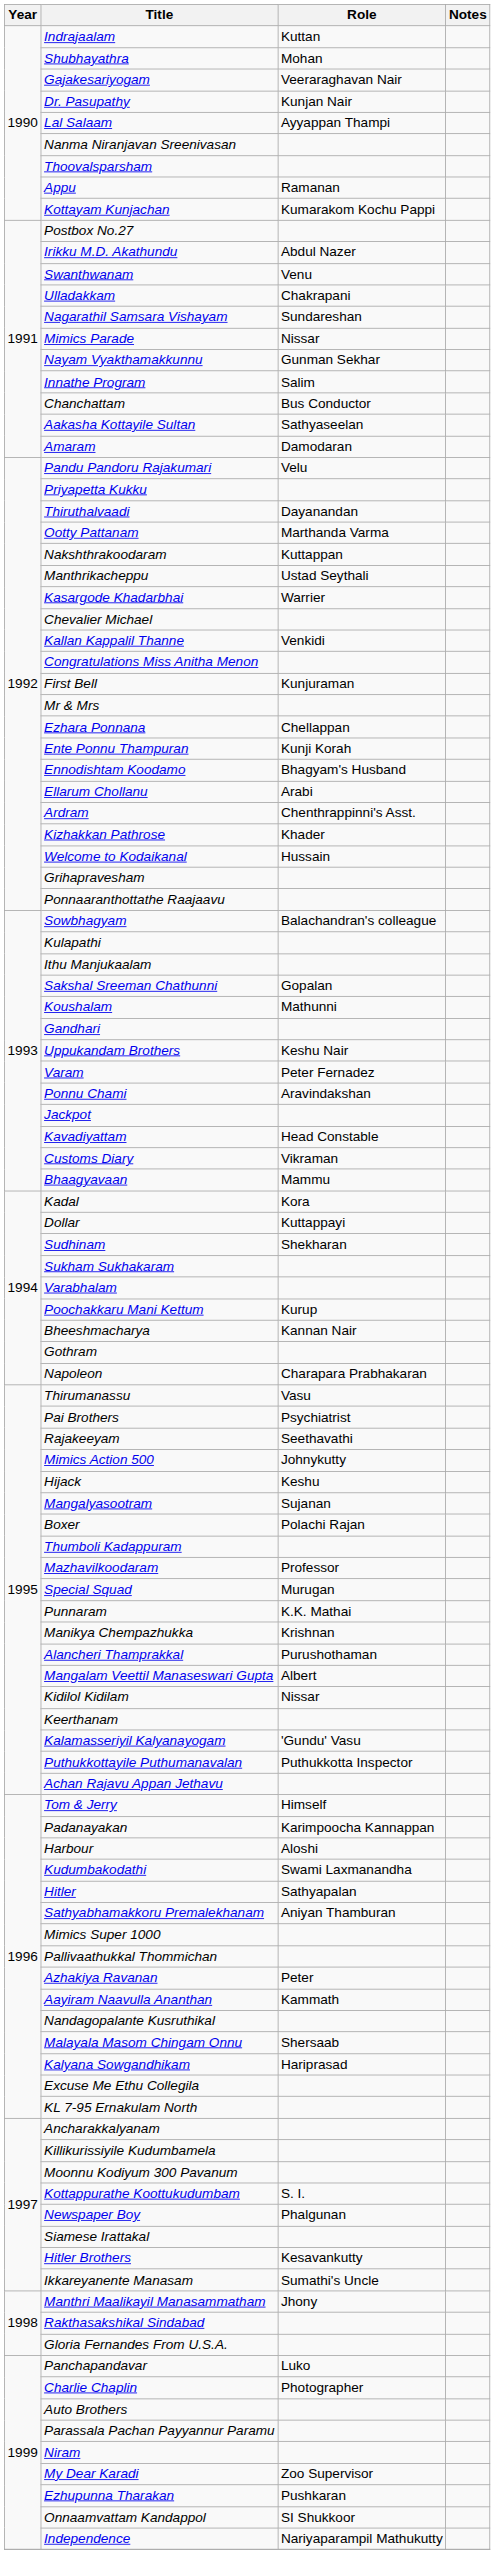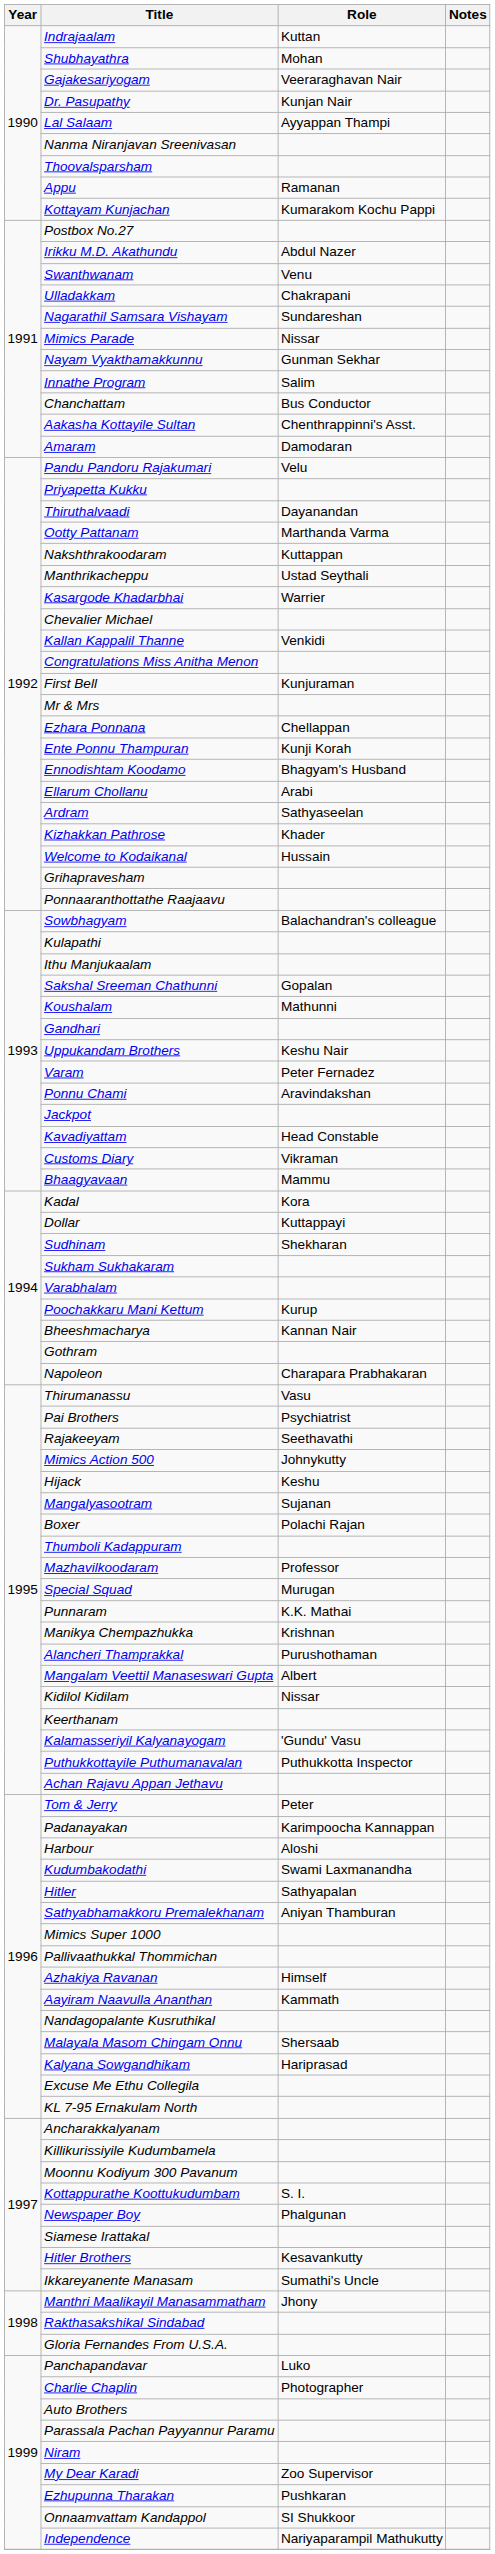Aakasha Kottayile Sultan | Role: Sathyaseelan -> Chenthrappinni's Asst.
Ardram | Role: Chenthrappinni's Asst. -> Sathyaseelan
Tom & Jerry | Role: Himself -> Peter
Azhakiya Ravanan | Role: Peter -> Himself
